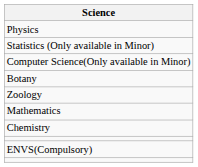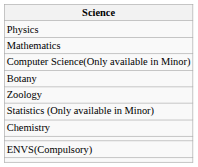row 3 | column 1: Statistics (Only available in Minor) -> Mathematics
row 7 | column 1: Mathematics -> Statistics (Only available in Minor)
